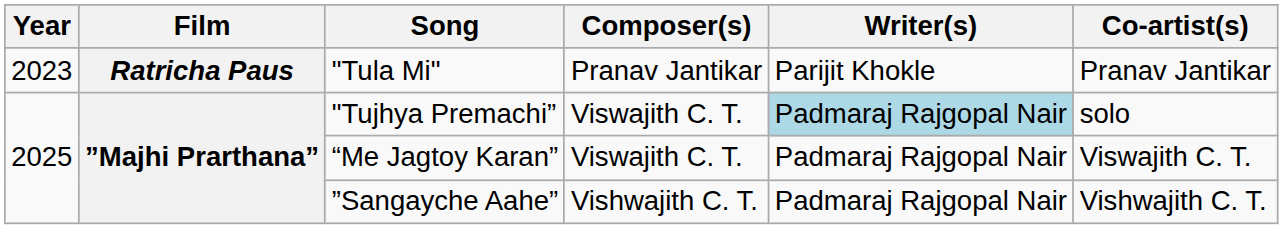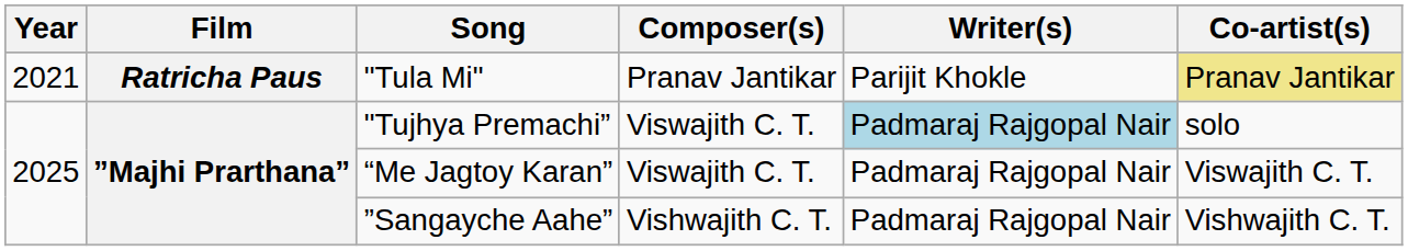"Tula Mi" | Year: 2023 -> 2021
"Tula Mi" | Co-artist(s): no background -> khaki background
